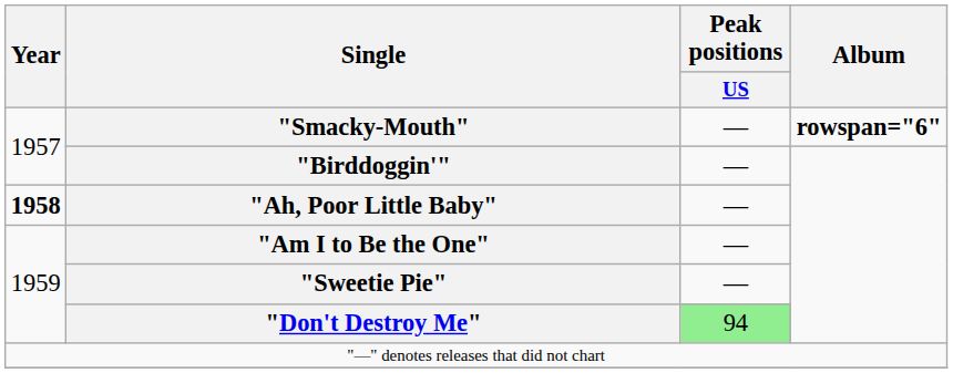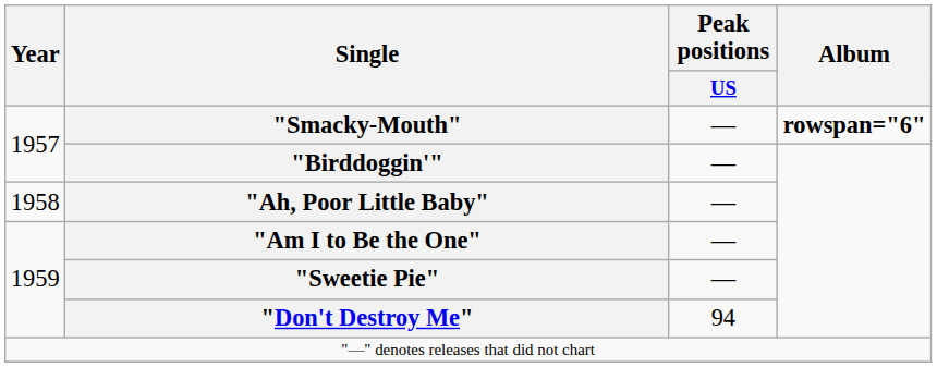"Ah, Poor Little Baby" | Year: bold -> normal
"Don't Destroy Me" | Peak positions / US: lightgreen background -> no background
